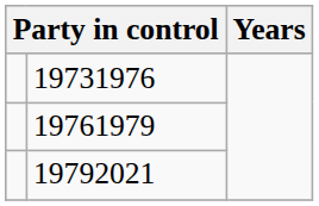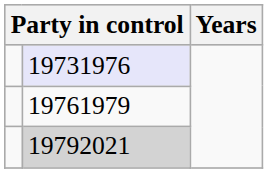19731976 | column 2: no background -> lavender background
19792021 | column 2: no background -> lightgrey background
